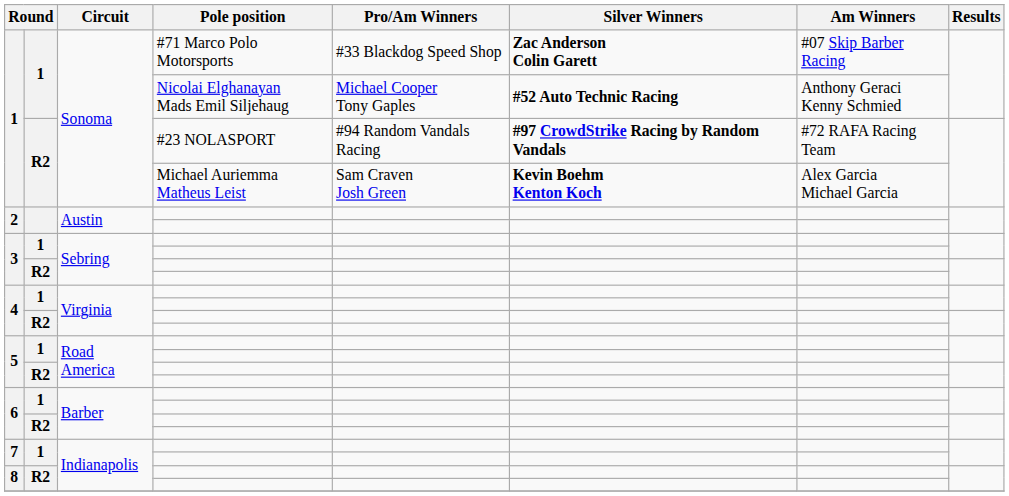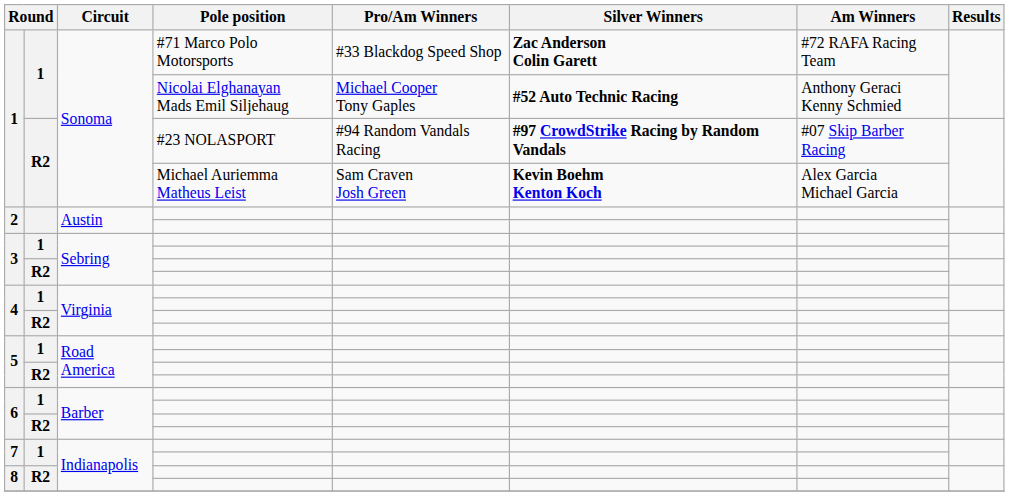row 2 | Am Winners: #07 Skip Barber Racing -> #72 RAFA Racing Team
row 4 | Am Winners: #72 RAFA Racing Team -> #07 Skip Barber Racing
